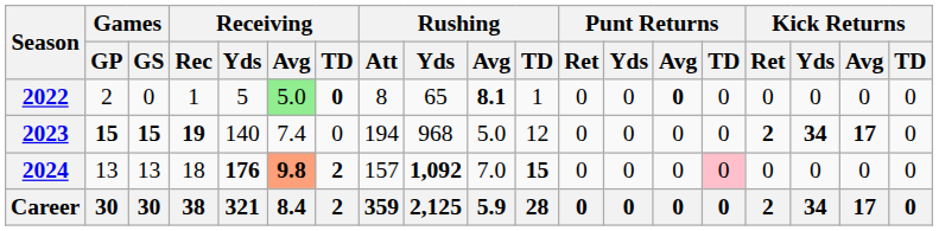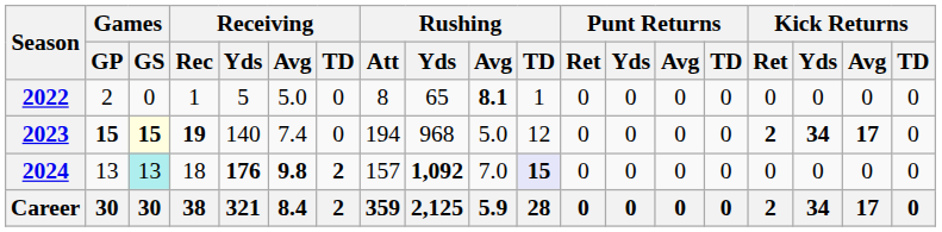2022 | Receiving / Avg: lightgreen background -> no background
2022 | Receiving / TD: bold -> normal
2022 | Punt Returns / Avg: bold -> normal
2023 | Games / GS: no background -> lightyellow background
2024 | Games / GS: no background -> paleturquoise background
2024 | Receiving / Avg: lightsalmon background -> no background
2024 | Rushing / TD: no background -> lavender background
2024 | Punt Returns / TD: pink background -> no background
